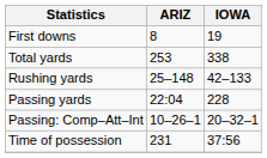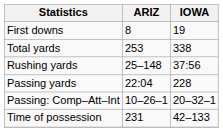Rushing yards | IOWA: 42–133 -> 37:56
Time of possession | IOWA: 37:56 -> 42–133
